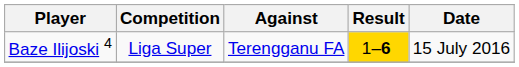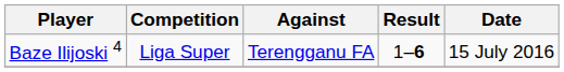Baze Ilijoski 4 | Result: gold background -> no background
